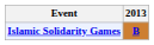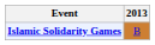Islamic Solidarity Games | 2013: bold -> normal
